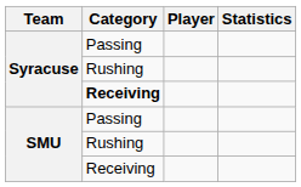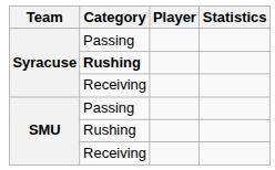Syracuse / Rushing | Category: normal -> bold
Syracuse / Receiving | Category: bold -> normal
